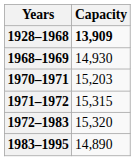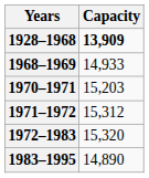1968–1969 | Capacity: 14,930 -> 14,933
1971–1972 | Capacity: 15,315 -> 15,312
